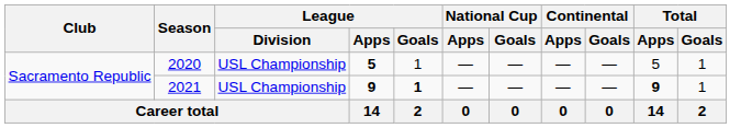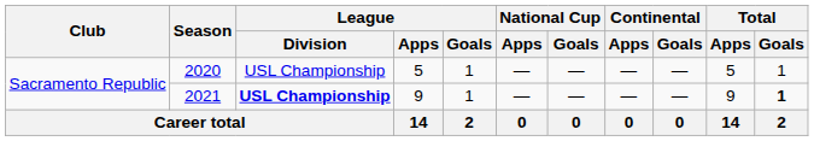2020 | League / Apps: bold -> normal
2021 | League / Division: normal -> bold
2021 | League / Apps: bold -> normal
2021 | League / Goals: bold -> normal
2021 | Total / Apps: bold -> normal
2021 | Total / Goals: normal -> bold
